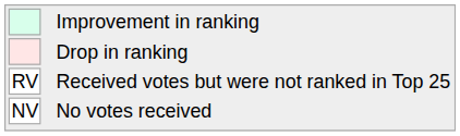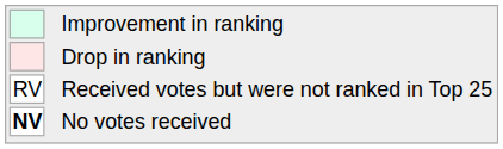NV | column 1: normal -> bold
